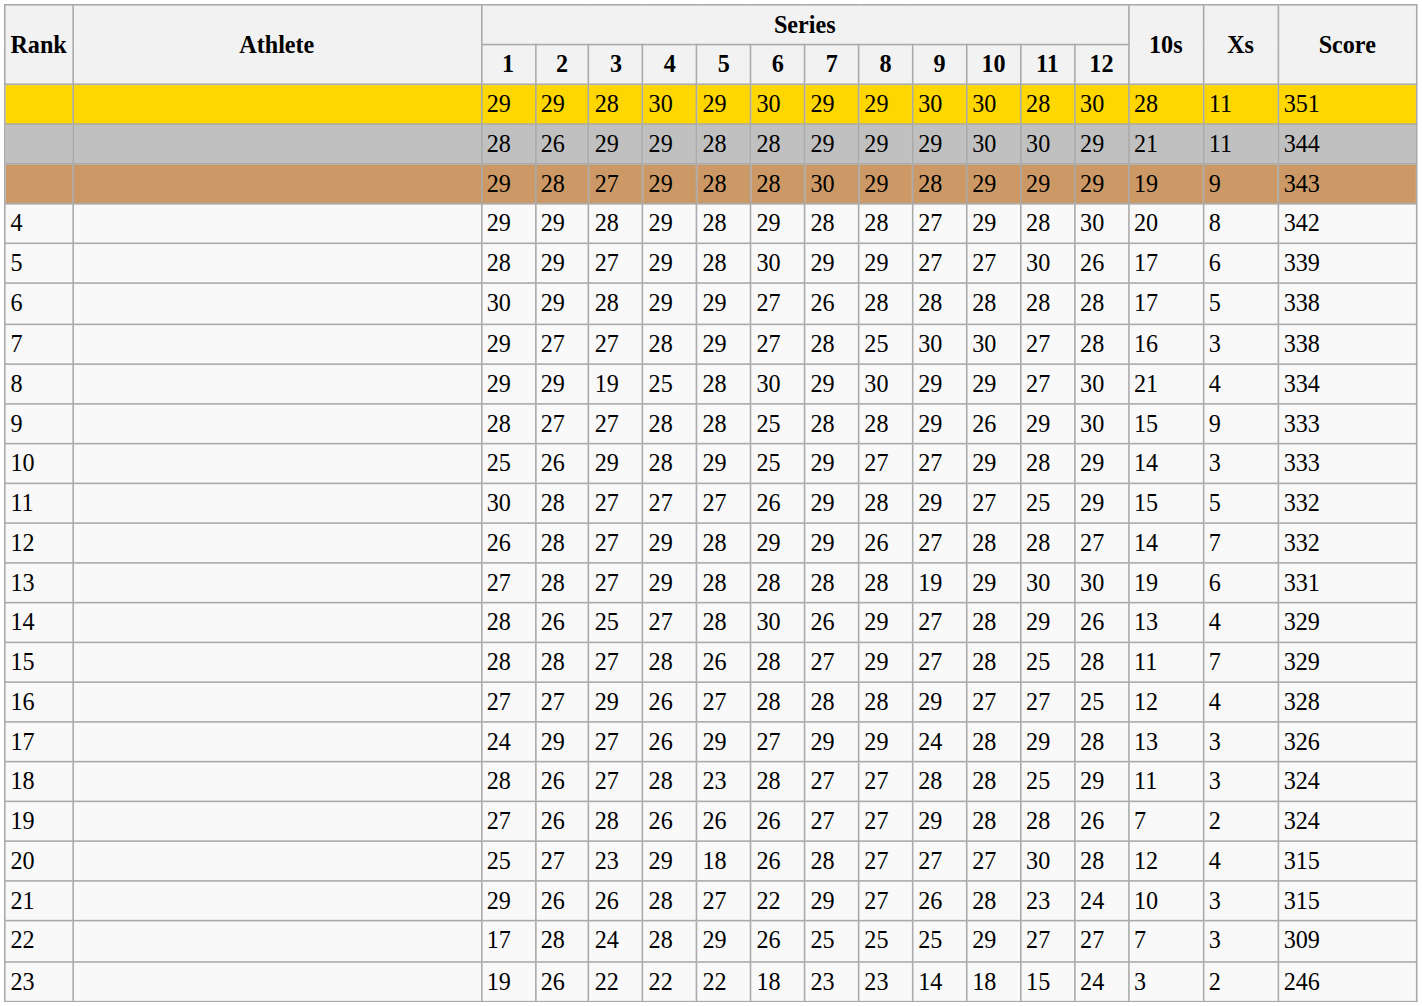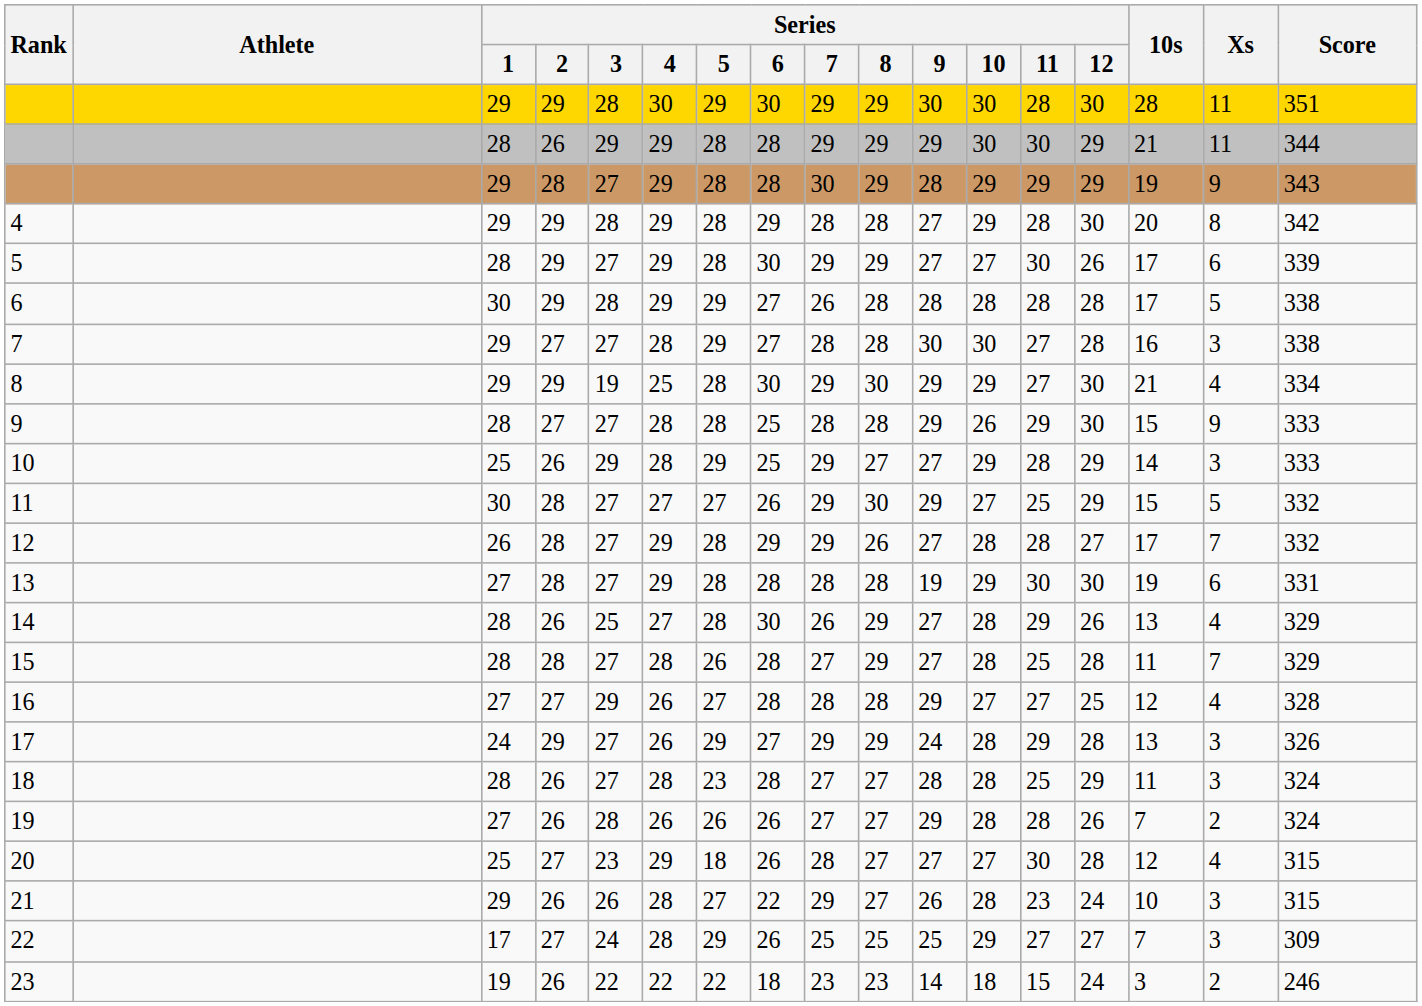row 9 | Series / 8: 25 -> 28
row 13 | Series / 8: 28 -> 30
row 14 | 10s: 14 -> 17
row 24 | Series / 2: 28 -> 27
